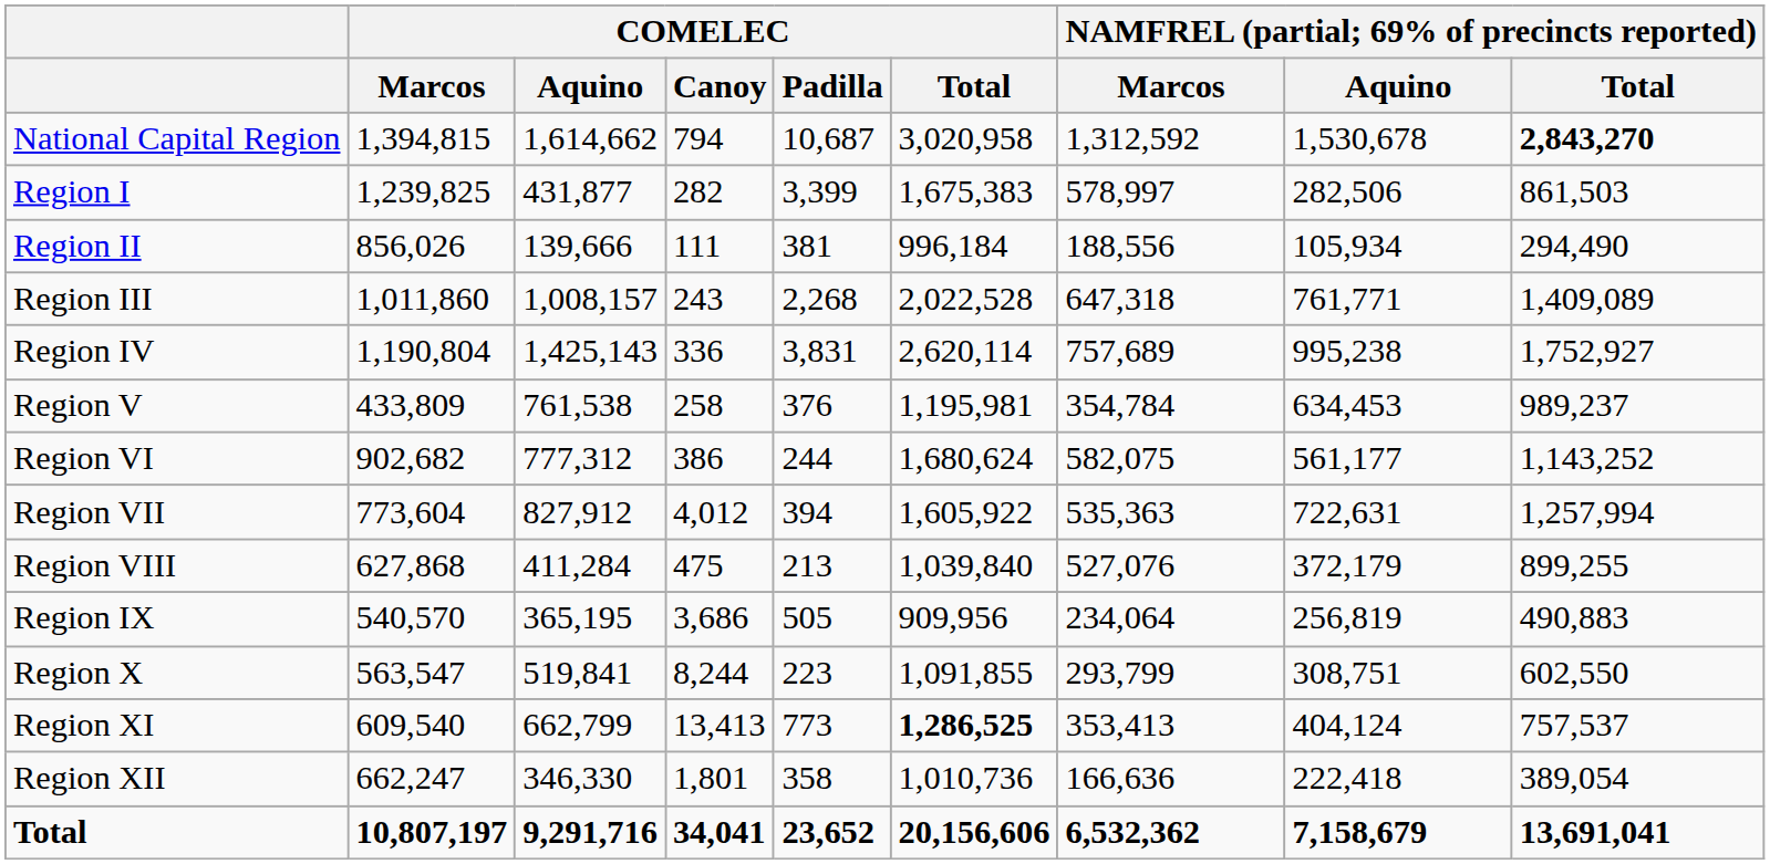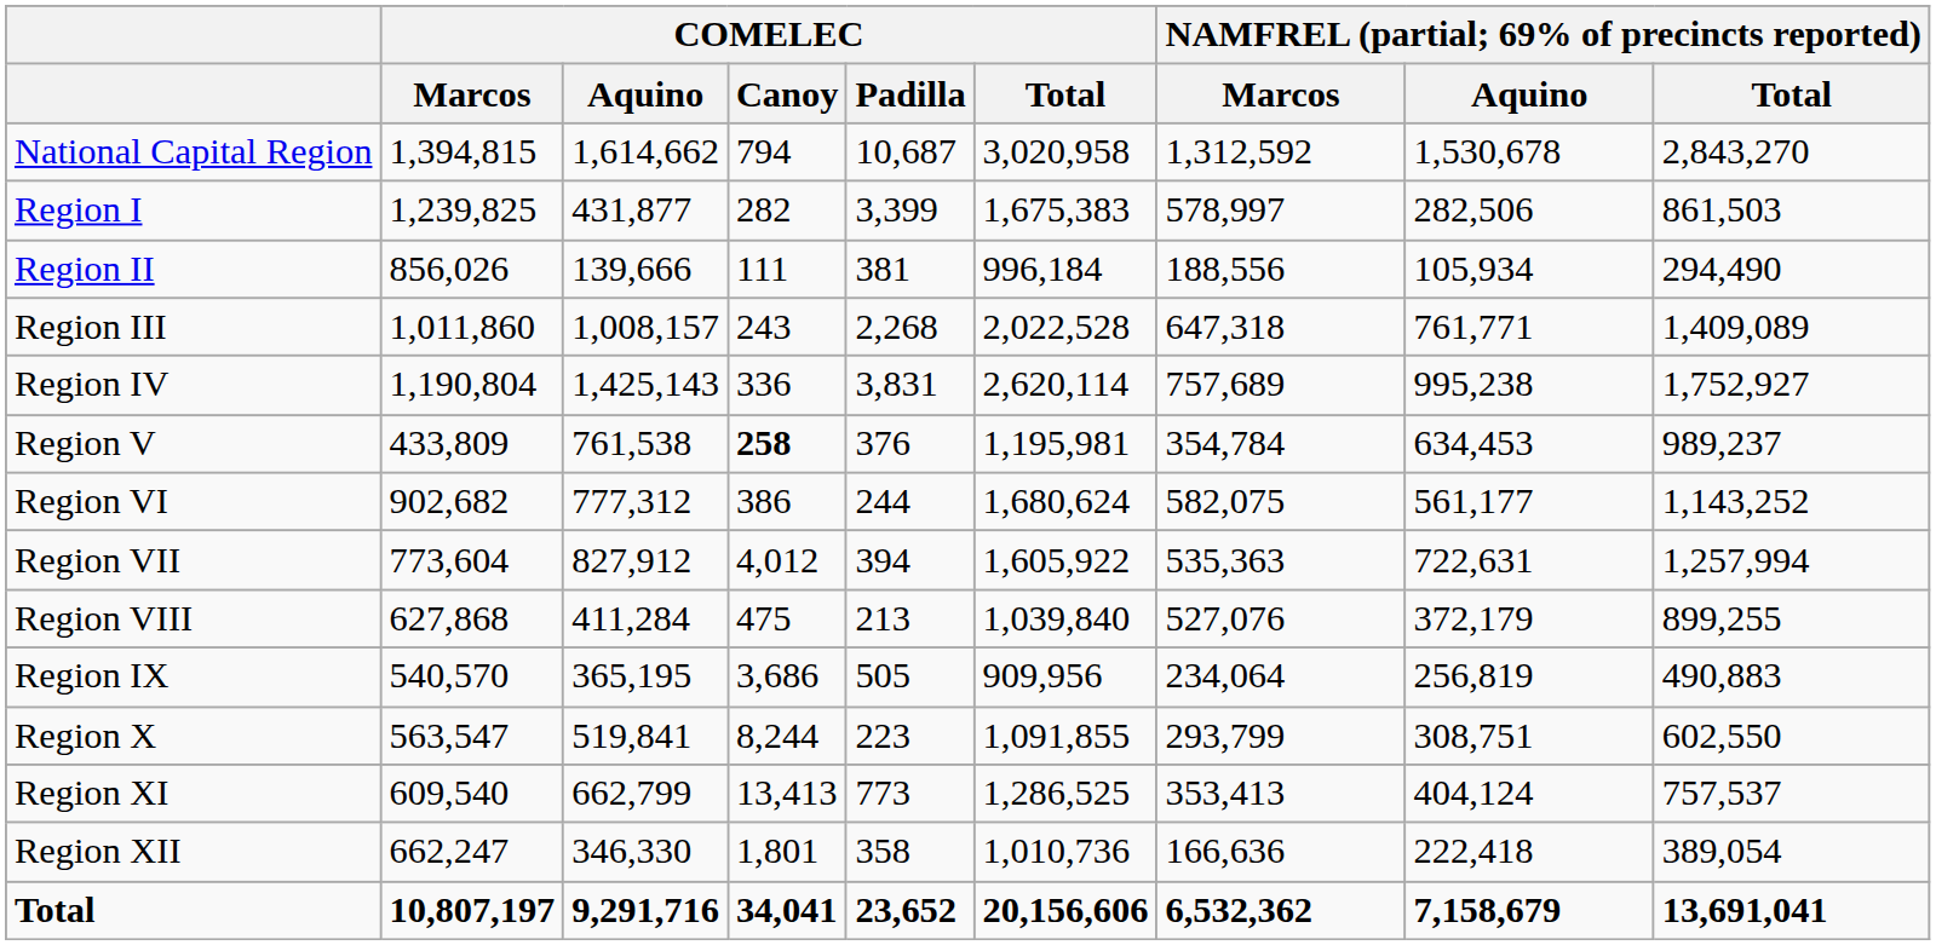National Capital Region | NAMFREL (partial; 69% of precincts reported) / Total: bold -> normal
Region V | COMELEC / Canoy: normal -> bold
Region XI | COMELEC / Total: bold -> normal
